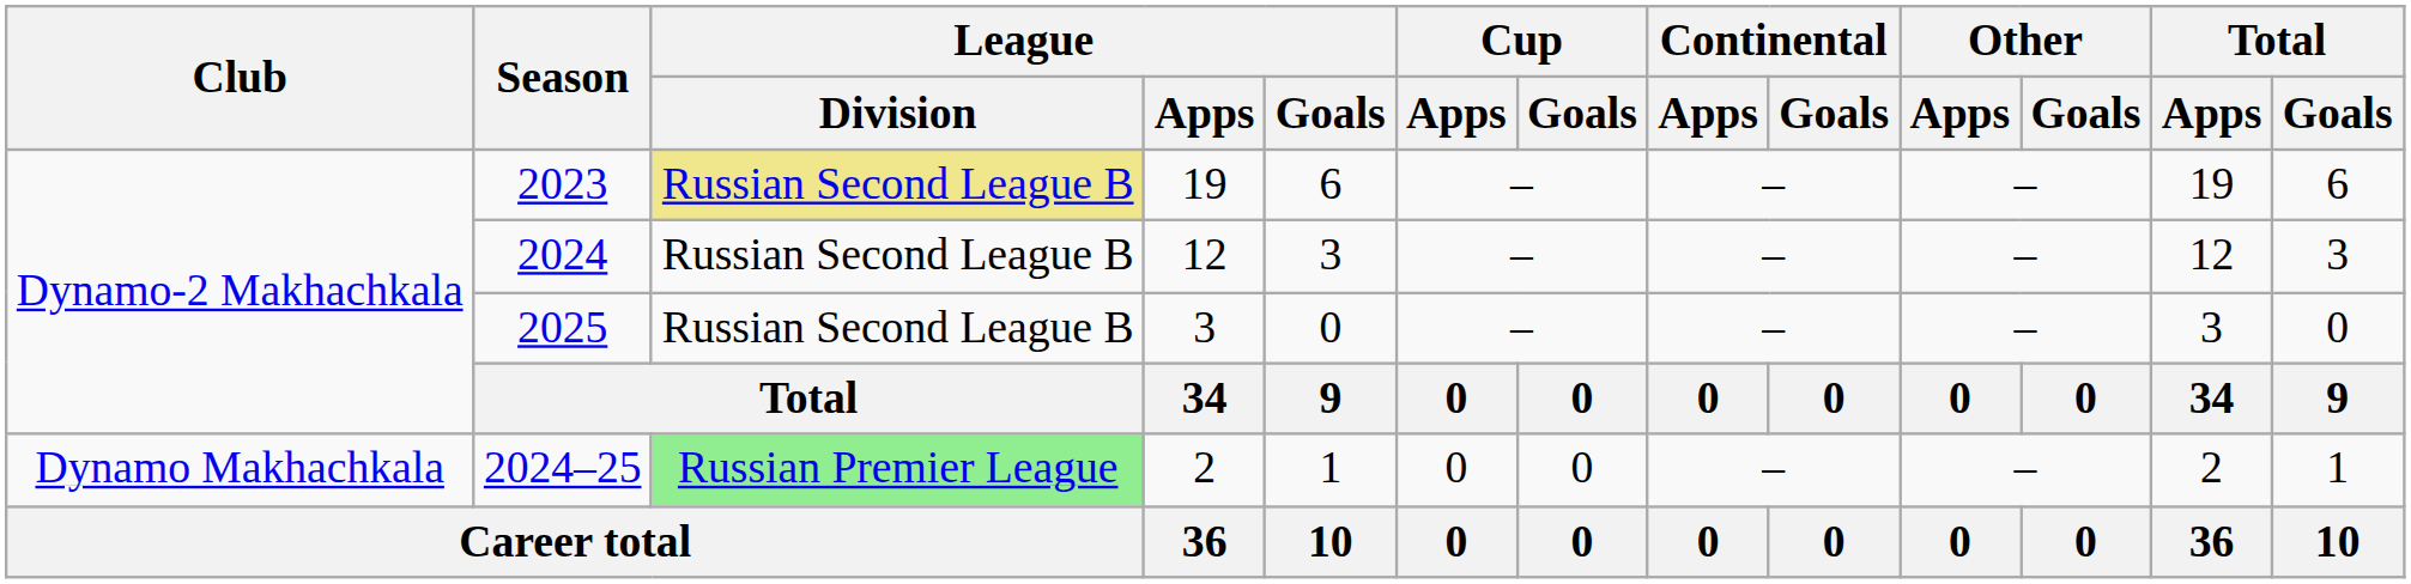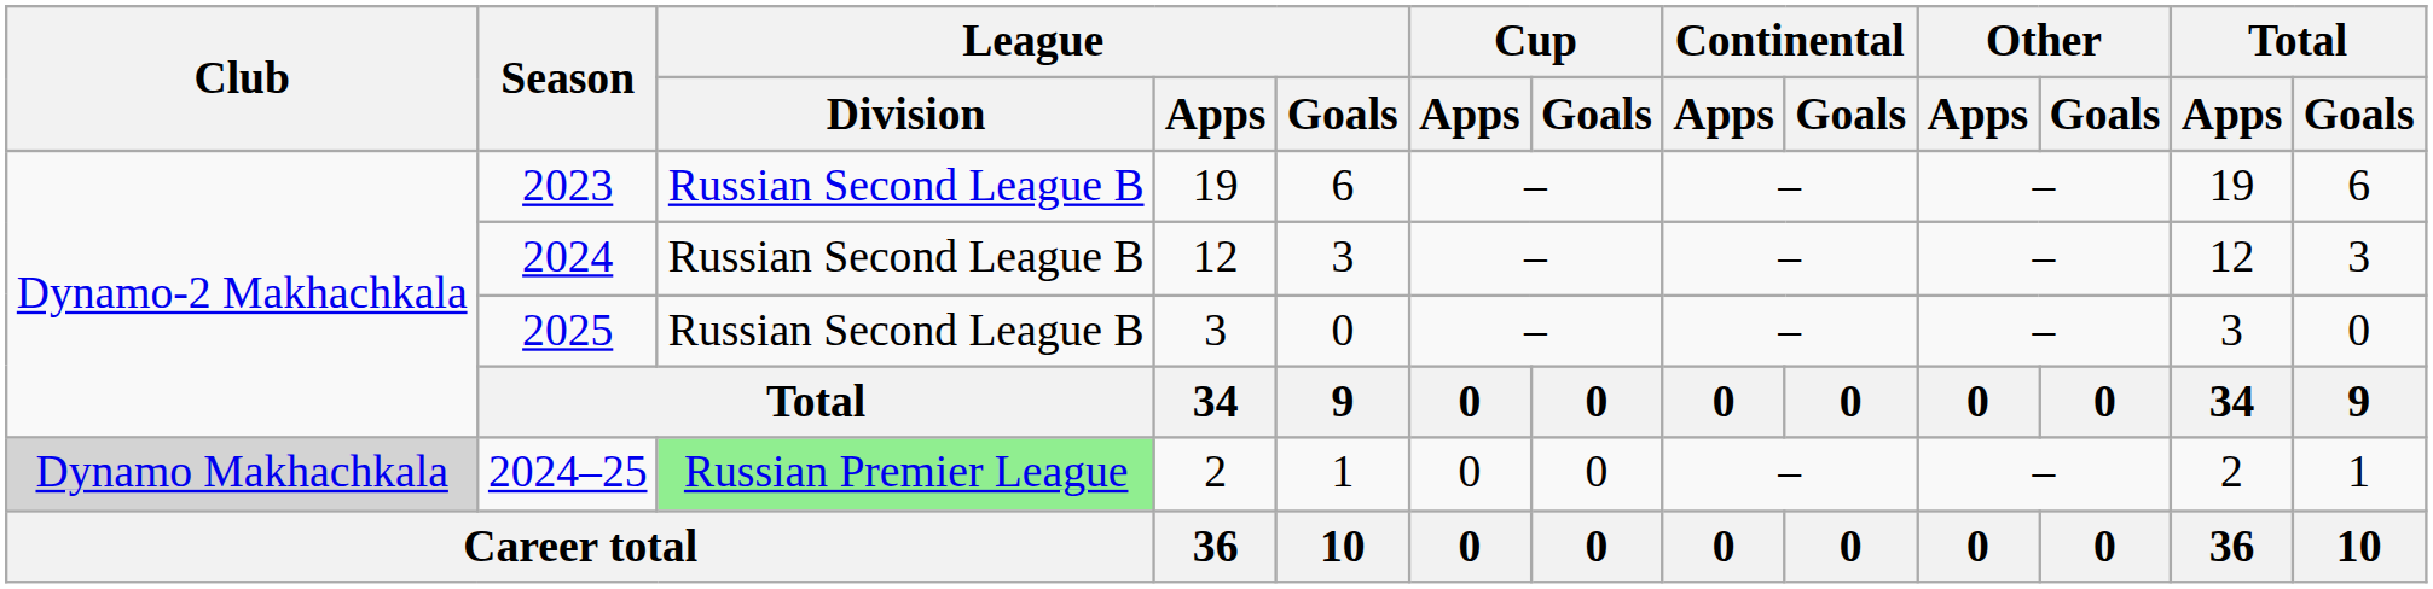2023 | League / Division: khaki background -> no background
2024–25 | Club: no background -> lightgrey background
